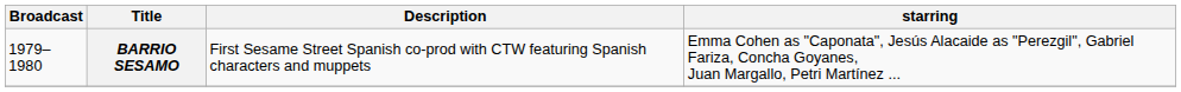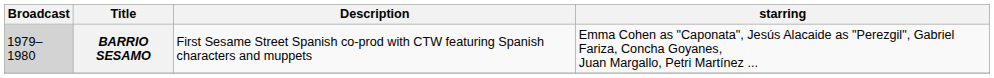BARRIO SESAMO | Broadcast: no background -> lightgrey background
